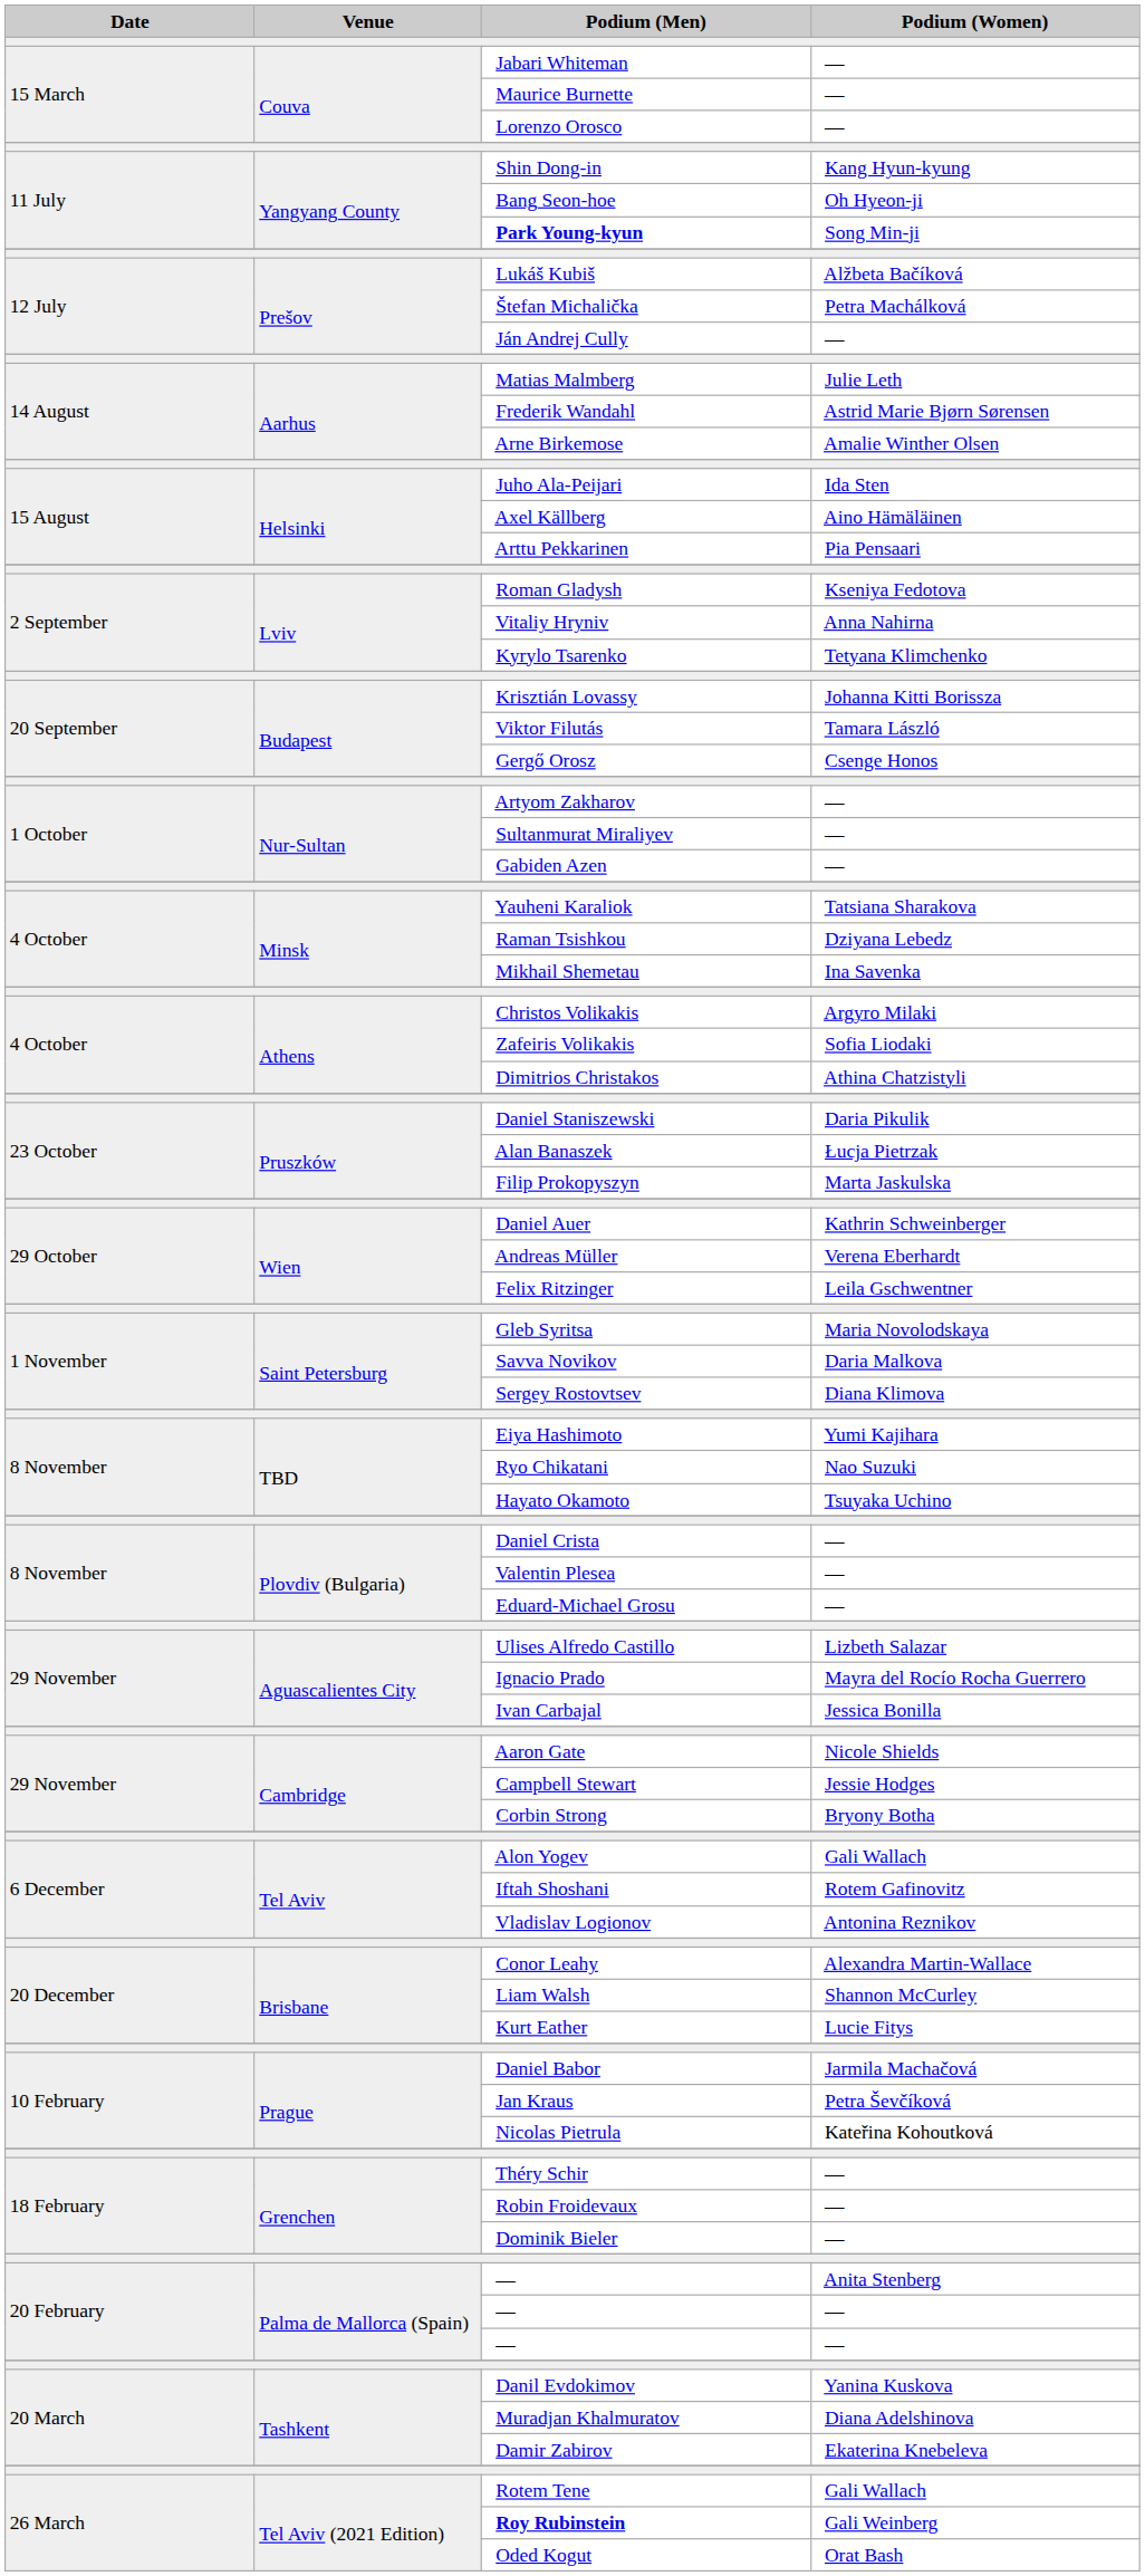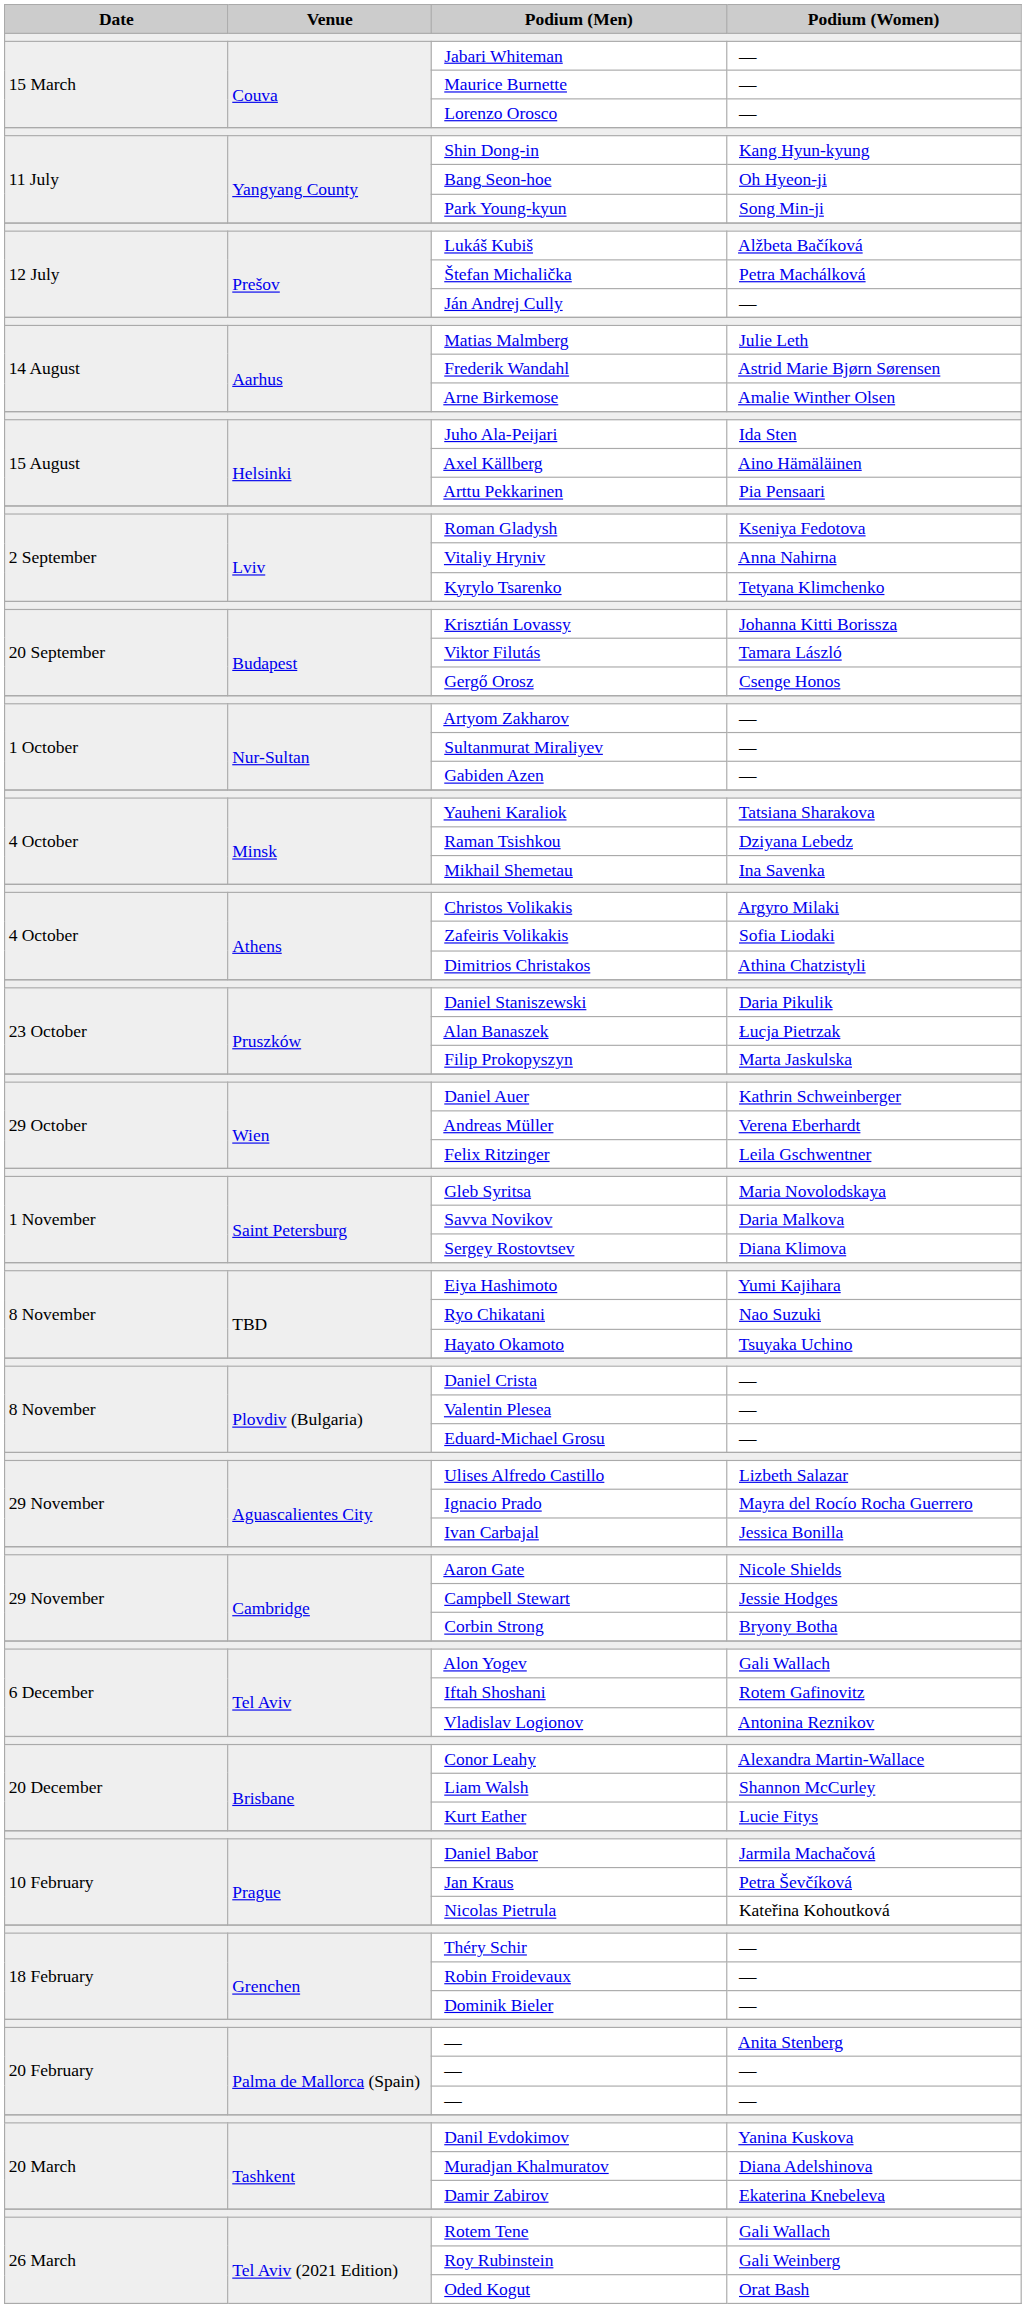Park Young-kyun | Podium (Men): bold -> normal
Roy Rubinstein | Podium (Men): bold -> normal
